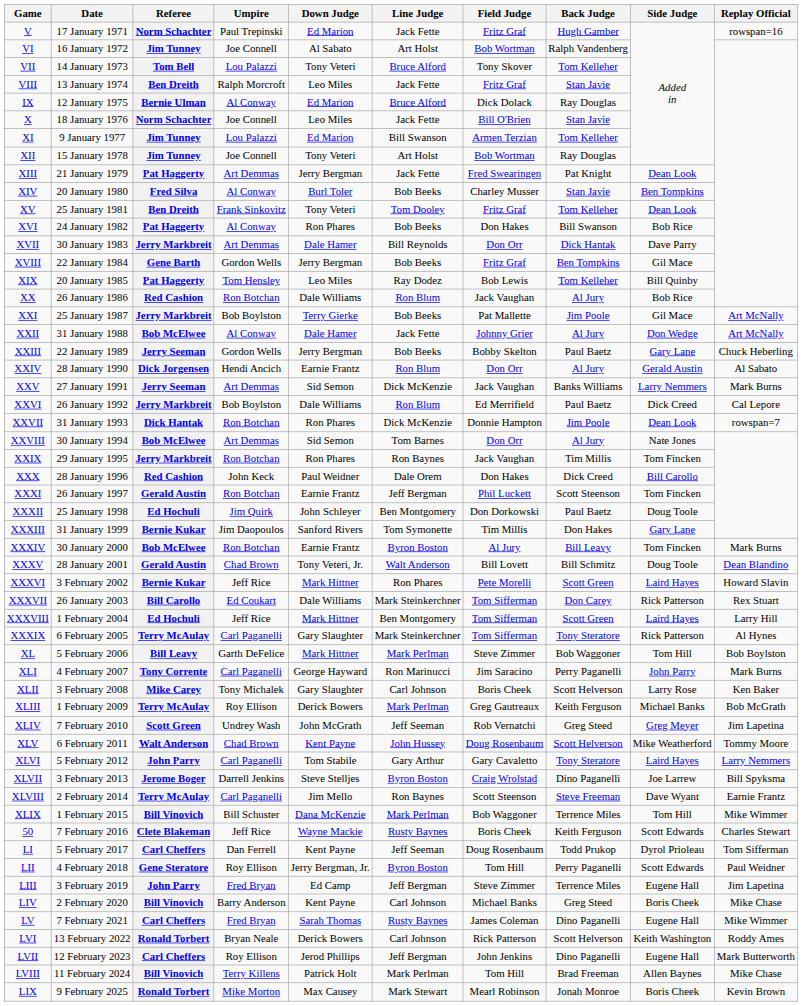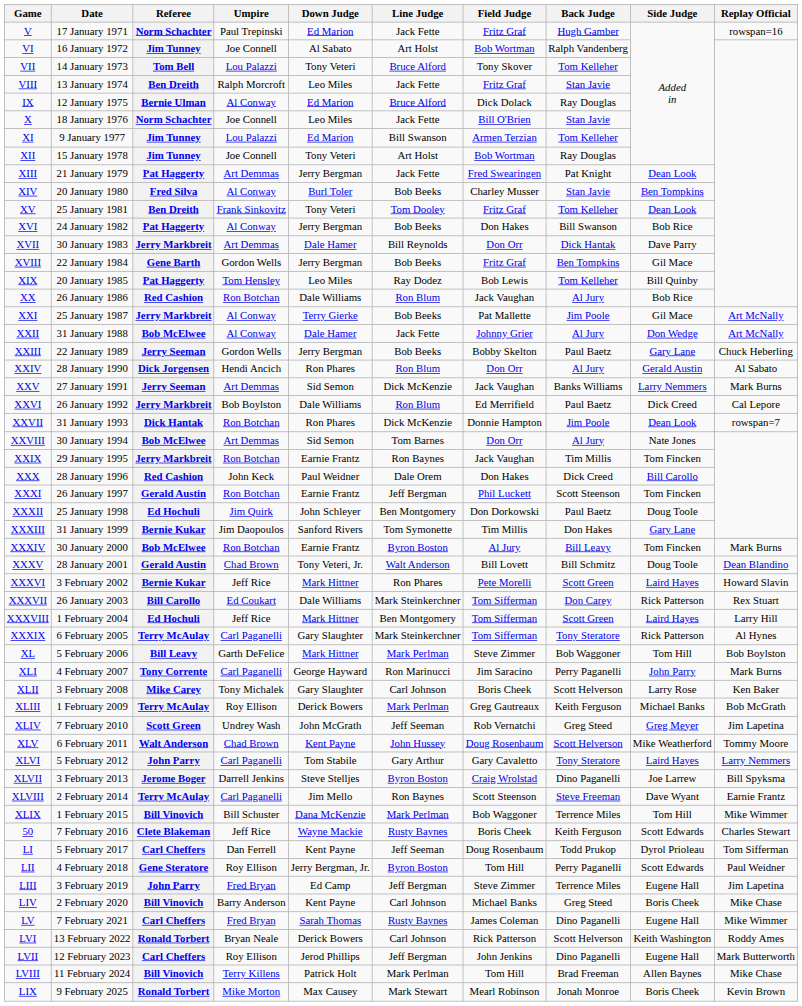XVI | Down Judge: Ron Phares -> Jerry Bergman
XXI | Umpire: Bob Boylston -> Al Conway
XXIV | Down Judge: Earnie Frantz -> Ron Phares
XXIX | Down Judge: Ron Phares -> Earnie Frantz
